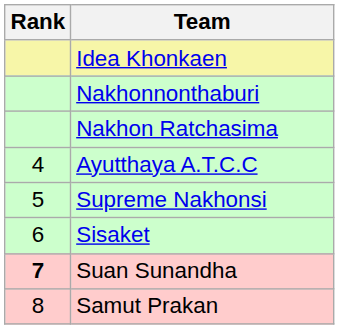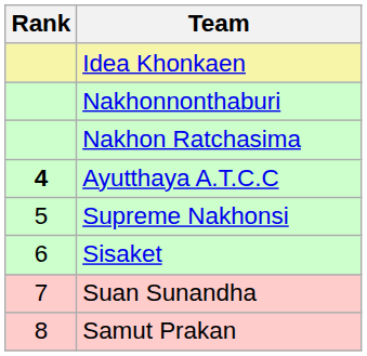Ayutthaya A.T.C.C | Rank: normal -> bold
Suan Sunandha | Rank: bold -> normal
